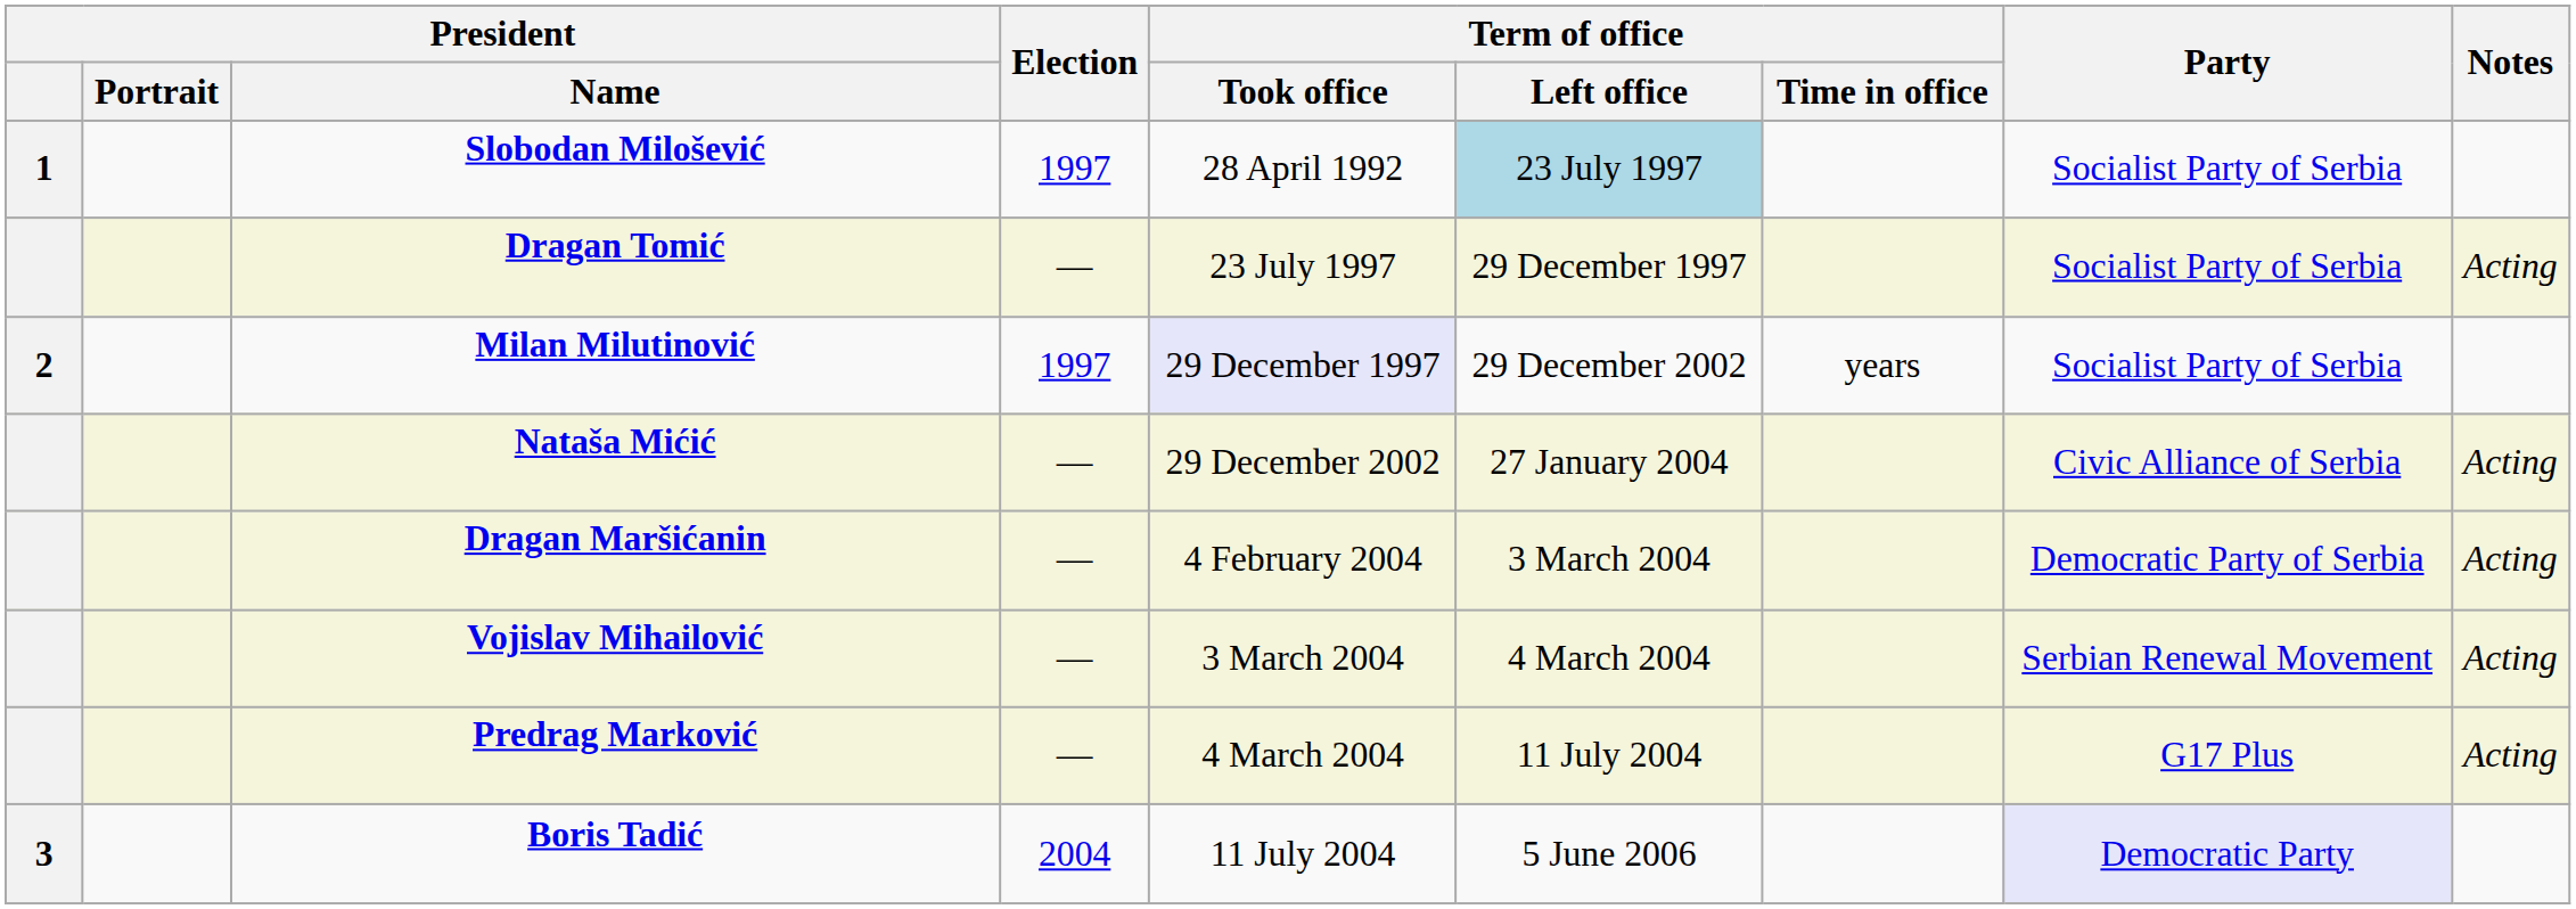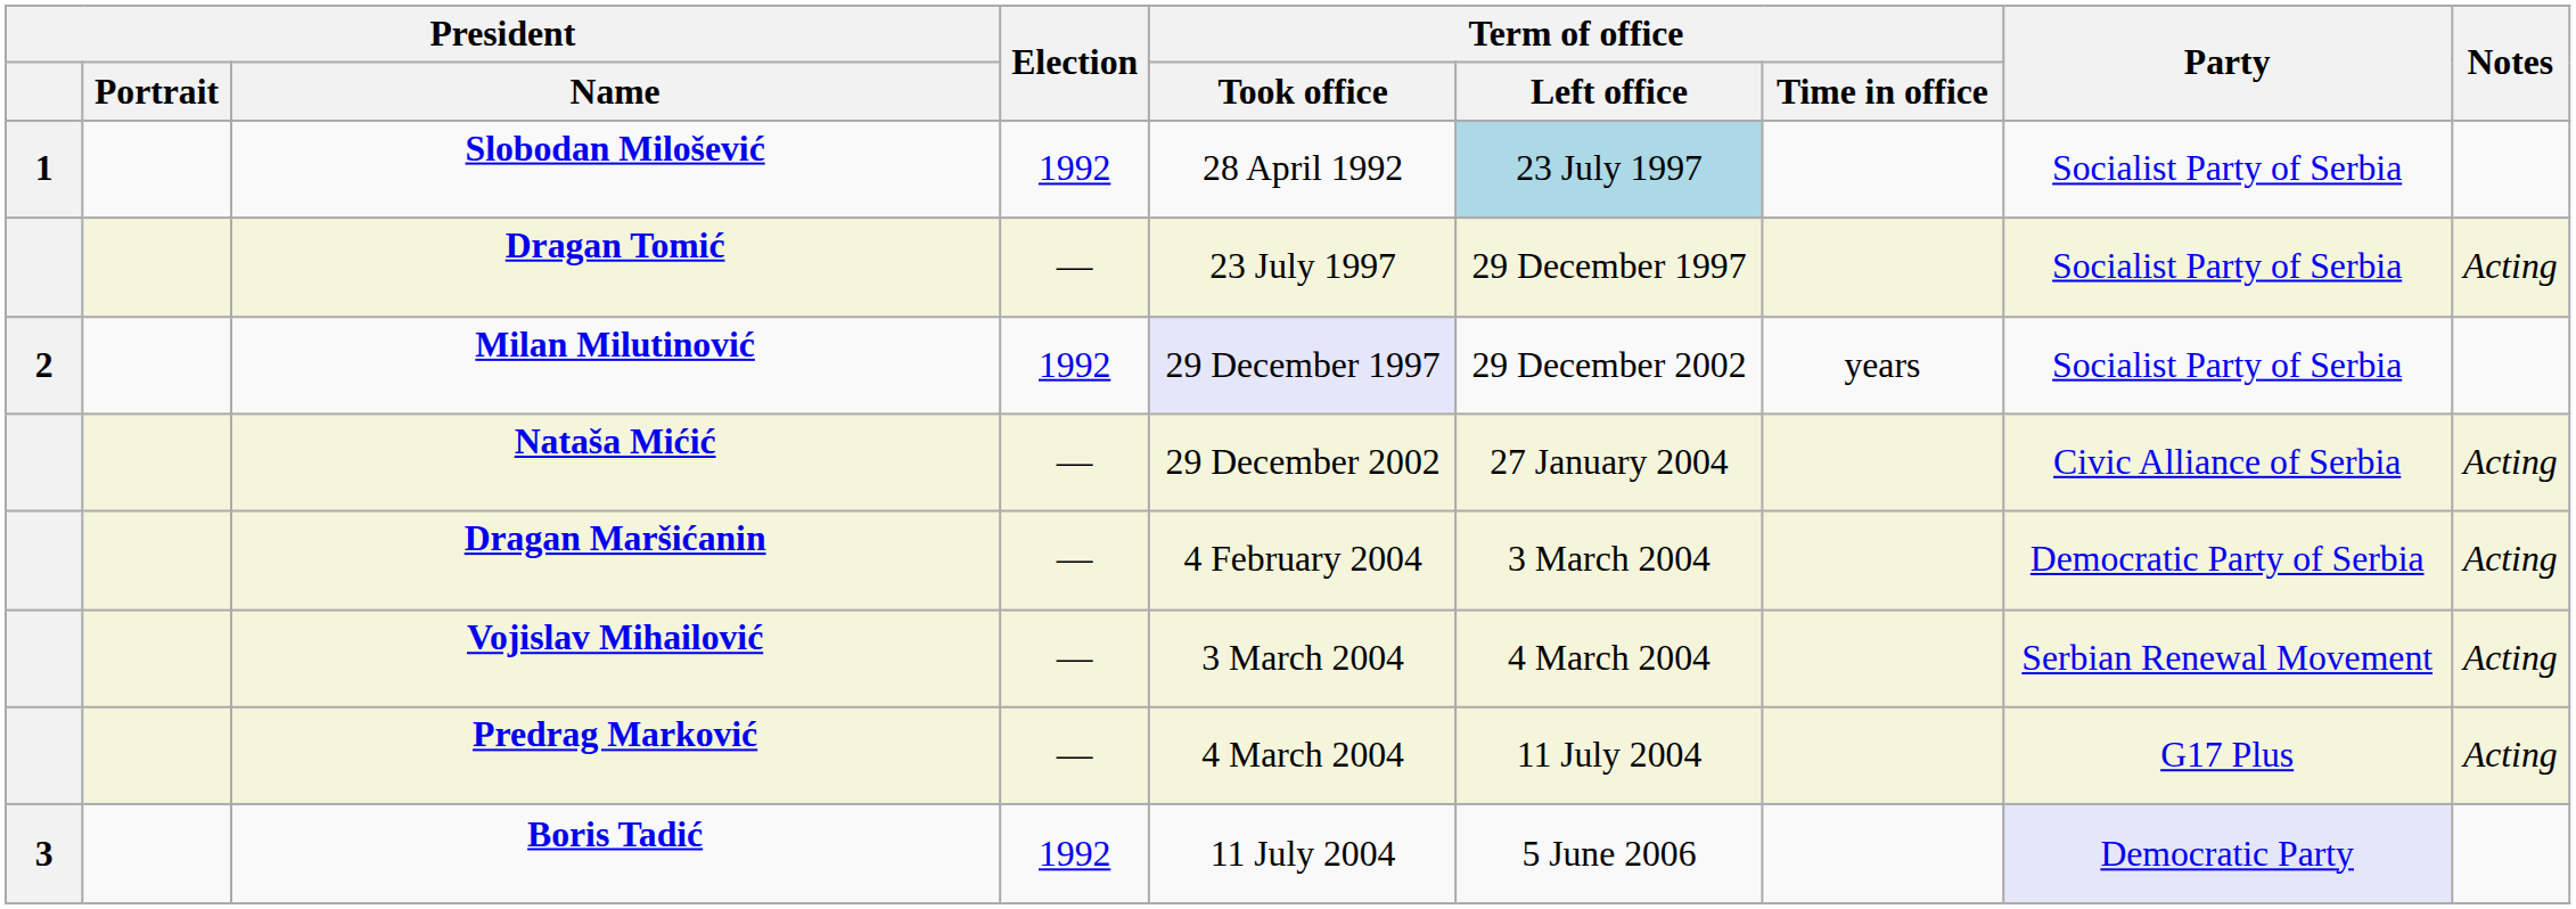Slobodan Milošević | Election: 1997 -> 1992
Milan Milutinović | Election: 1997 -> 1992
Boris Tadić | Election: 2004 -> 1992
